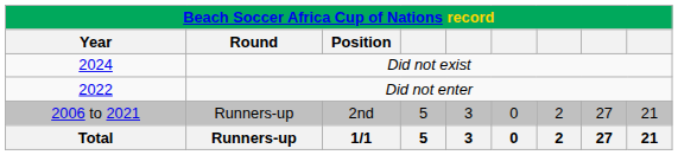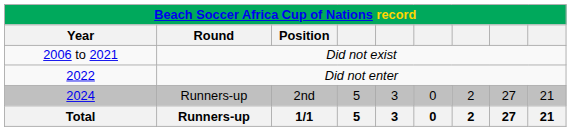Did not exist | Year: 2024 -> 2006 to 2021
Runners-up / 2nd | Year: 2006 to 2021 -> 2024
